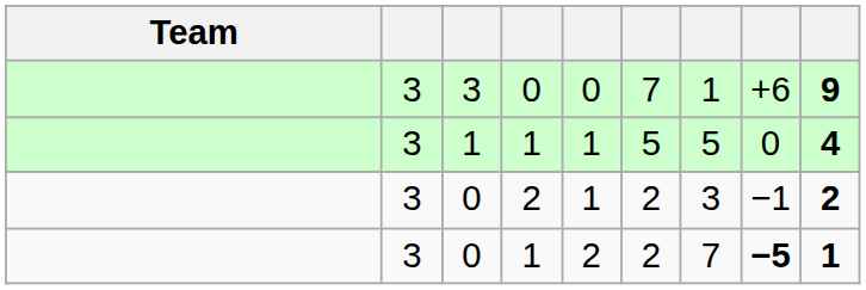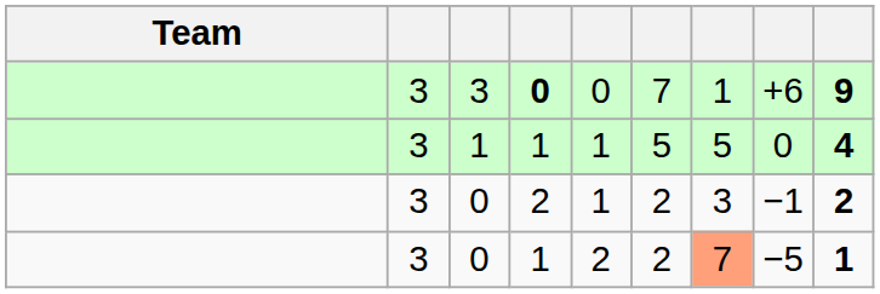row 2 | column 4: normal -> bold
row 5 | column 7: no background -> lightsalmon background
row 5 | column 8: bold -> normal
